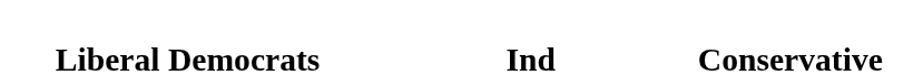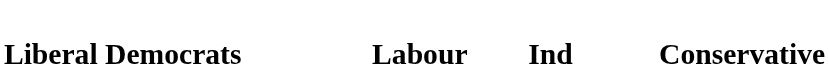+ column: 9 | Labour
